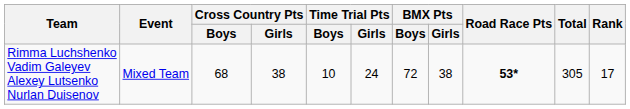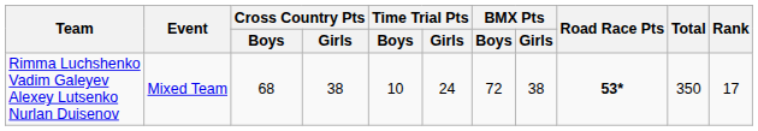row 3 | Total: 305 -> 350
